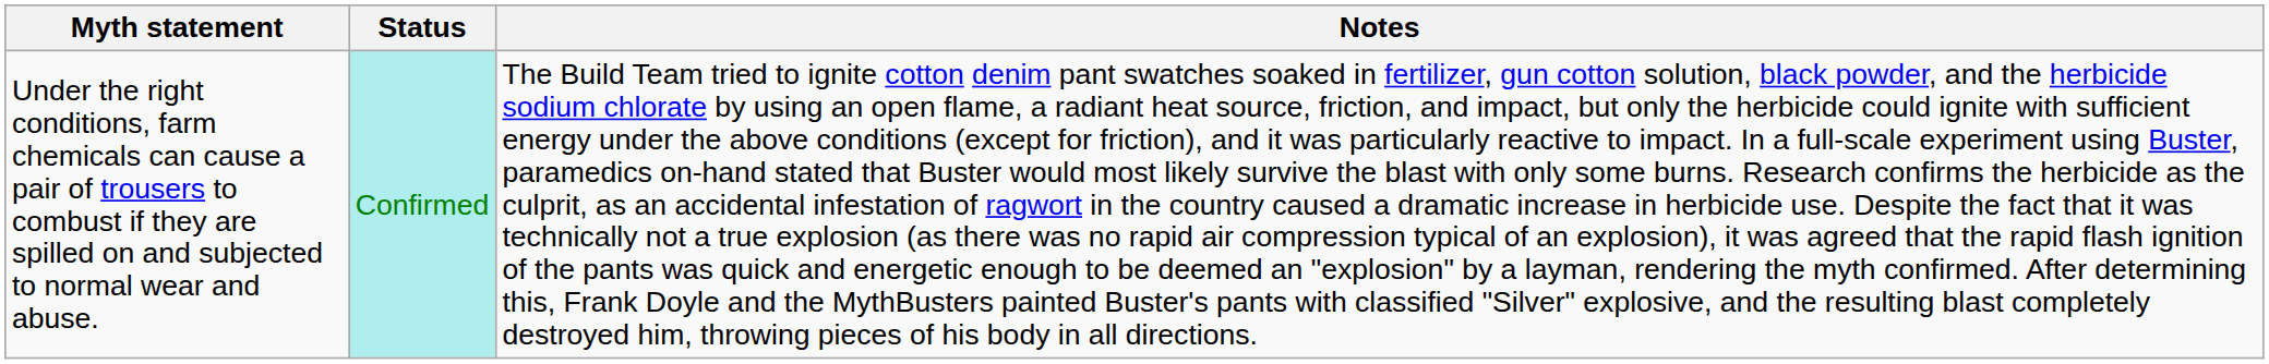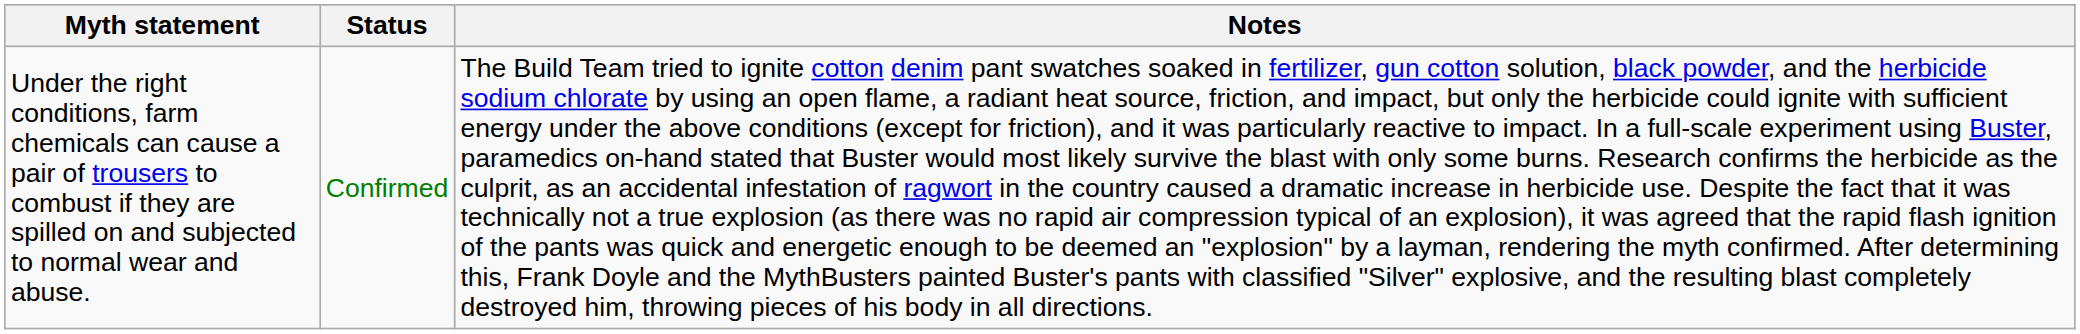row 2 | Status: paleturquoise background -> no background
